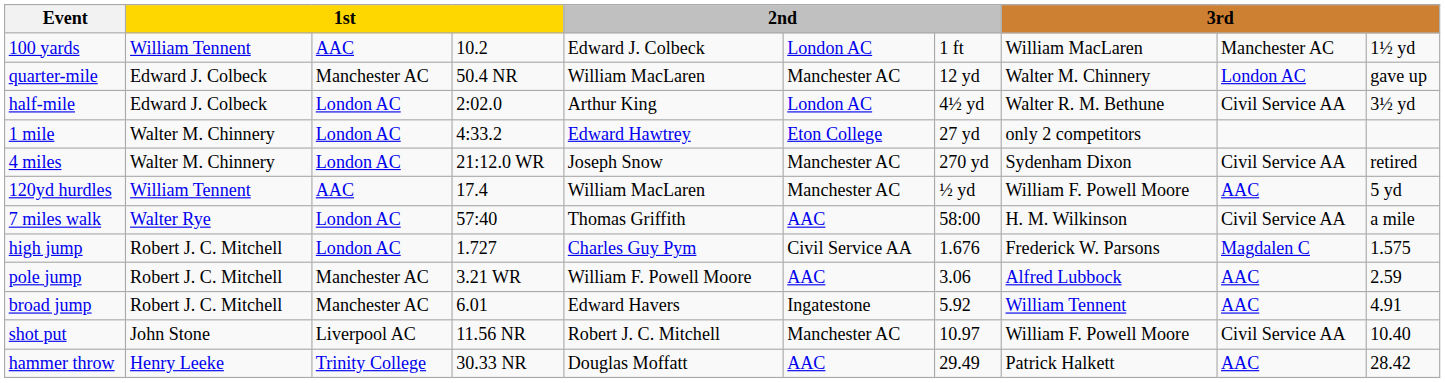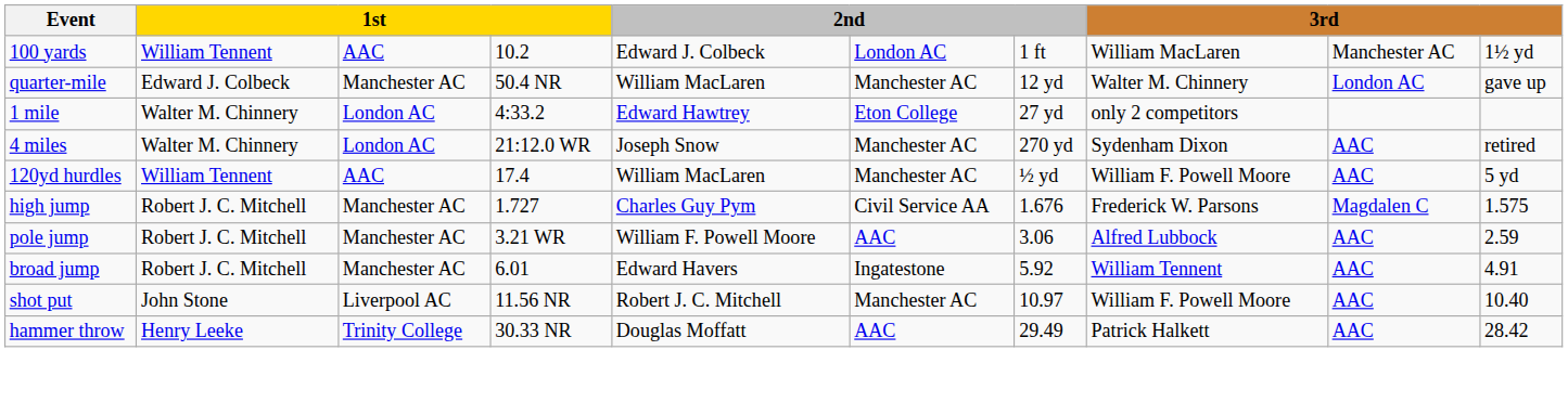- row: half-mile | Edward J. Colbeck | London AC | 2:02.0 | Arthur King | London AC | 4½ yd | Walter R. M. Bethune | Civil Service AA | 3½ yd
4 miles | column 9: Civil Service AA -> AAC
- row: 7 miles walk | Walter Rye | London AC | 57:40 | Thomas Griffith | AAC | 58:00 | H. M. Wilkinson | Civil Service AA | a mile
high jump | column 3: London AC -> Manchester AC
shot put | column 9: Civil Service AA -> AAC
